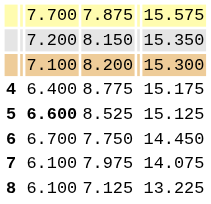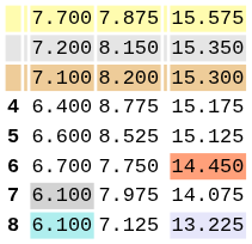8.525 | column 2: bold -> normal
7.750 | column 4: no background -> lightsalmon background
7.975 | column 2: no background -> lightgrey background
7.125 | column 2: no background -> paleturquoise background
7.125 | column 4: no background -> lavender background
